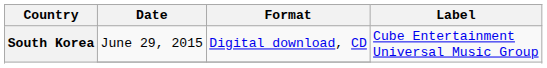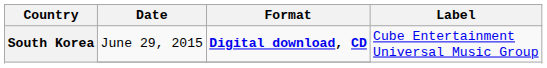South Korea / June 29, 2015 | Format: normal -> bold
